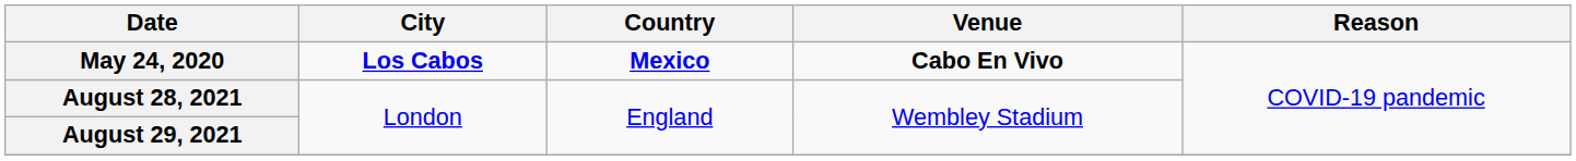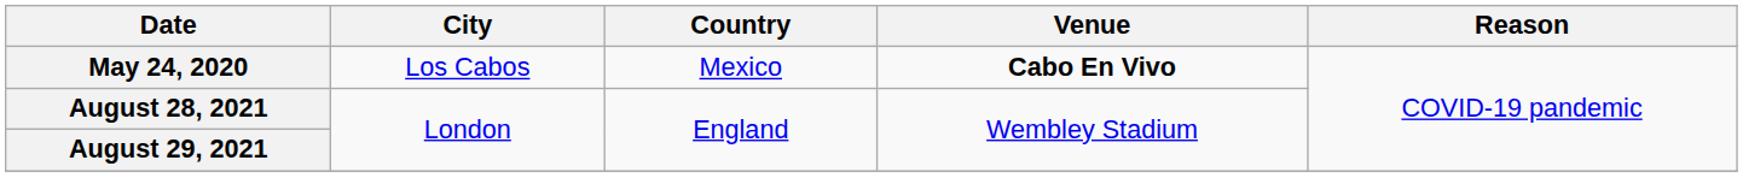May 24, 2020 | City: bold -> normal
May 24, 2020 | Country: bold -> normal
